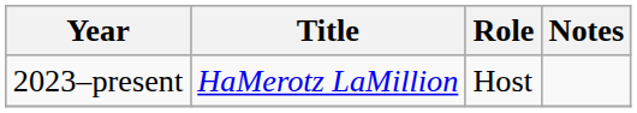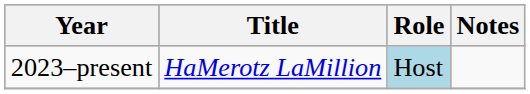2023–present | Role: no background -> lightblue background
